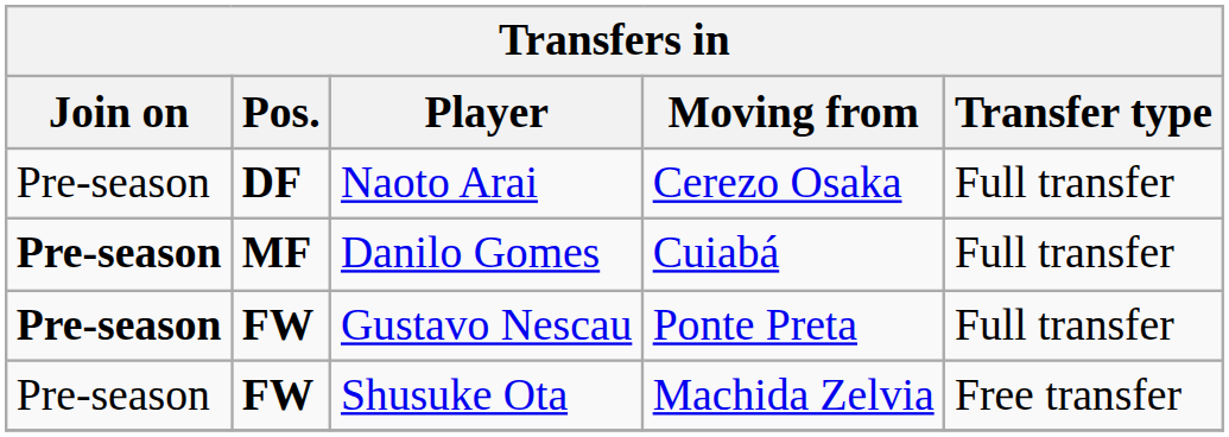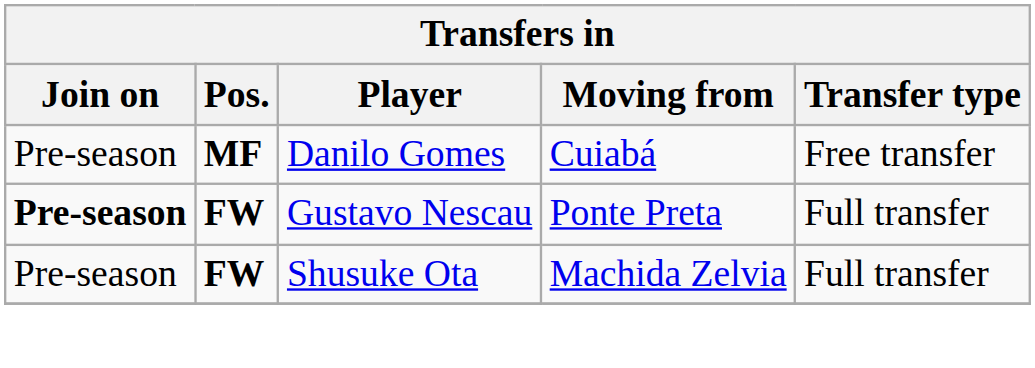- row: Pre-season | DF | Naoto Arai | Cerezo Osaka | Full transfer
Danilo Gomes | Join on: bold -> normal
Danilo Gomes | Transfer type: Full transfer -> Free transfer
Shusuke Ota | Transfer type: Free transfer -> Full transfer
